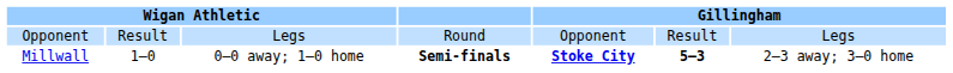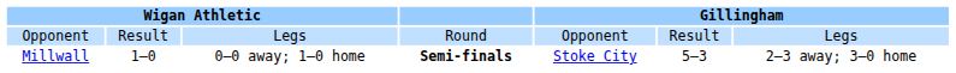Millwall | column 5: bold -> normal
Millwall | column 6: bold -> normal
